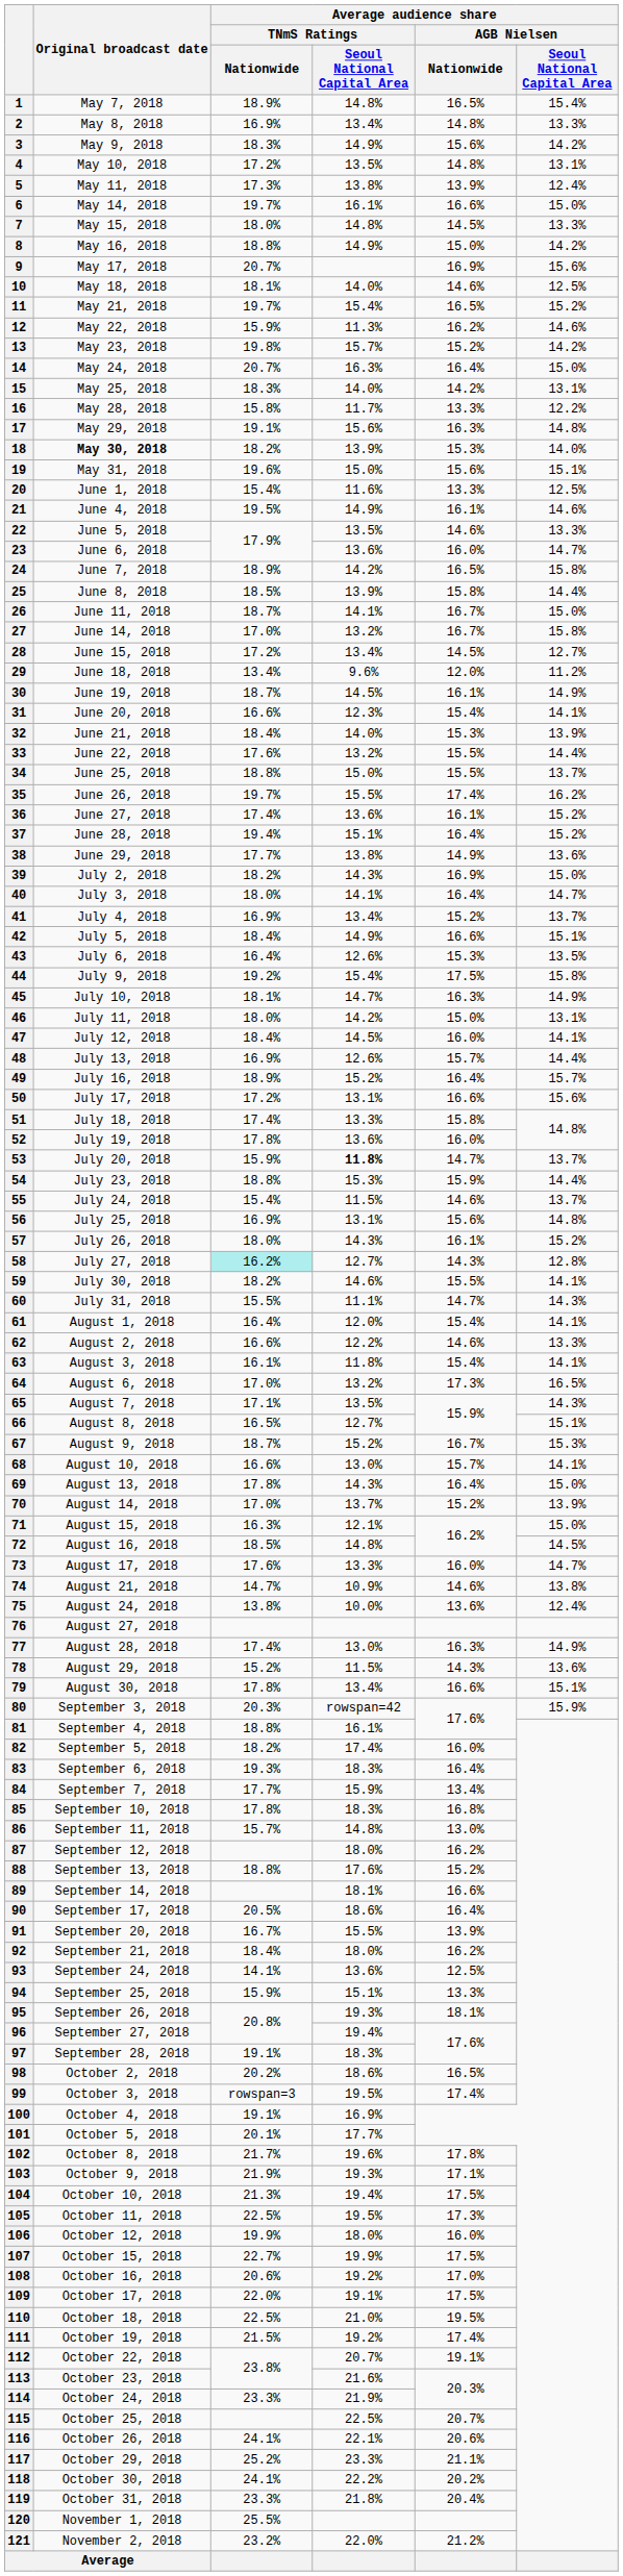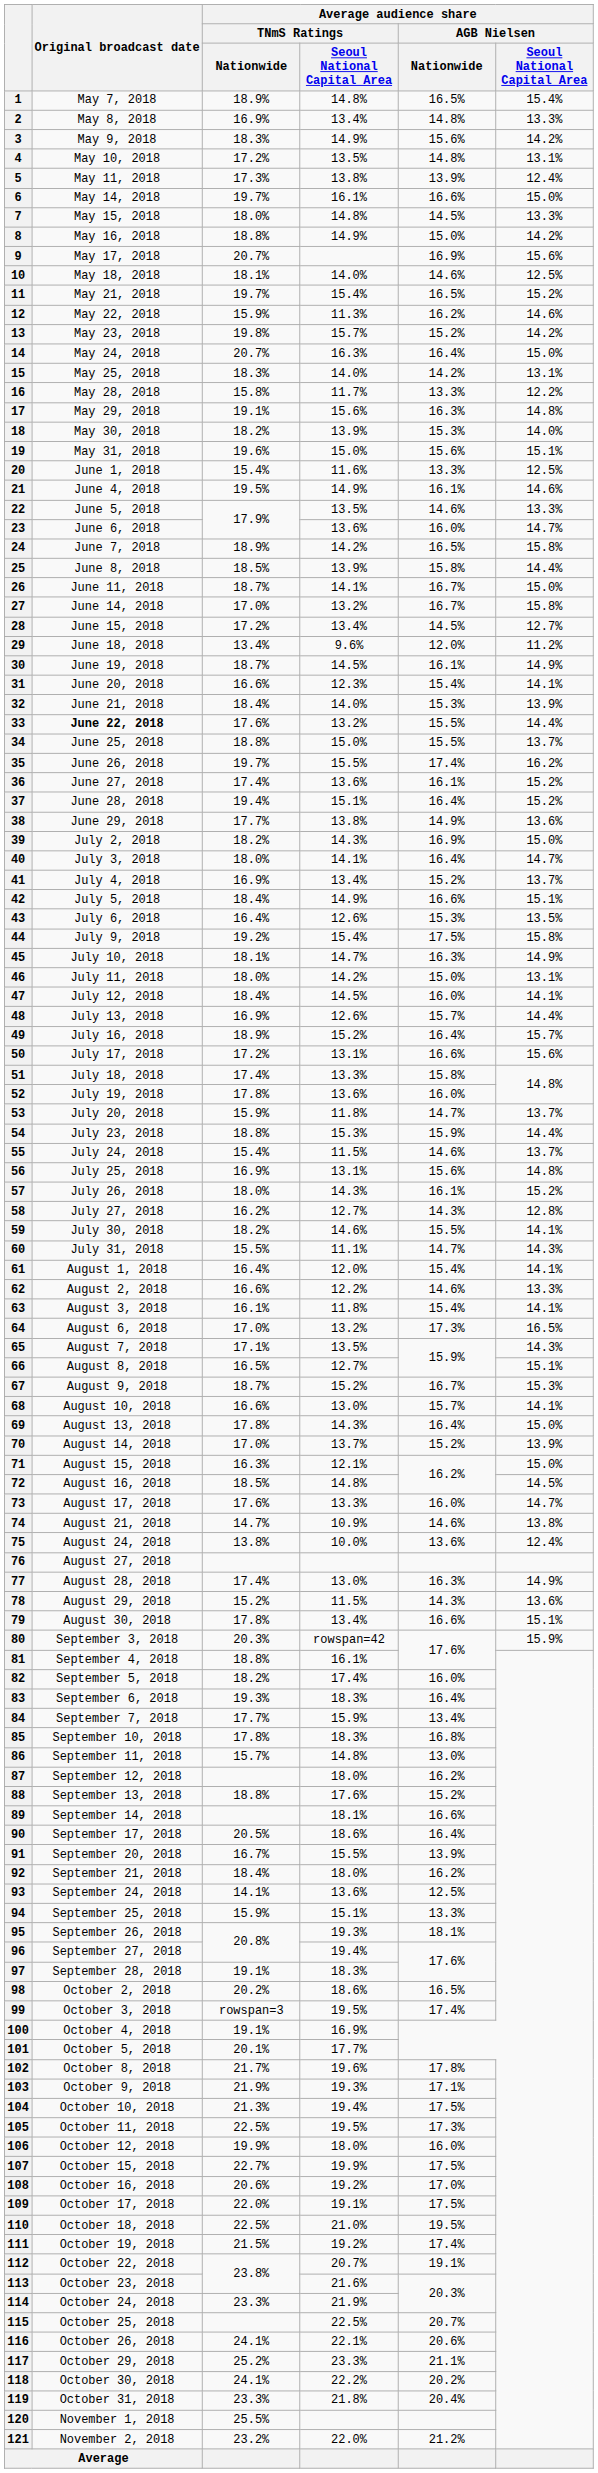18 | Original broadcast date: bold -> normal
33 | Original broadcast date: normal -> bold
53 | column 4: bold -> normal
58 | Average audience share / TNmS Ratings / Nationwide: paleturquoise background -> no background
